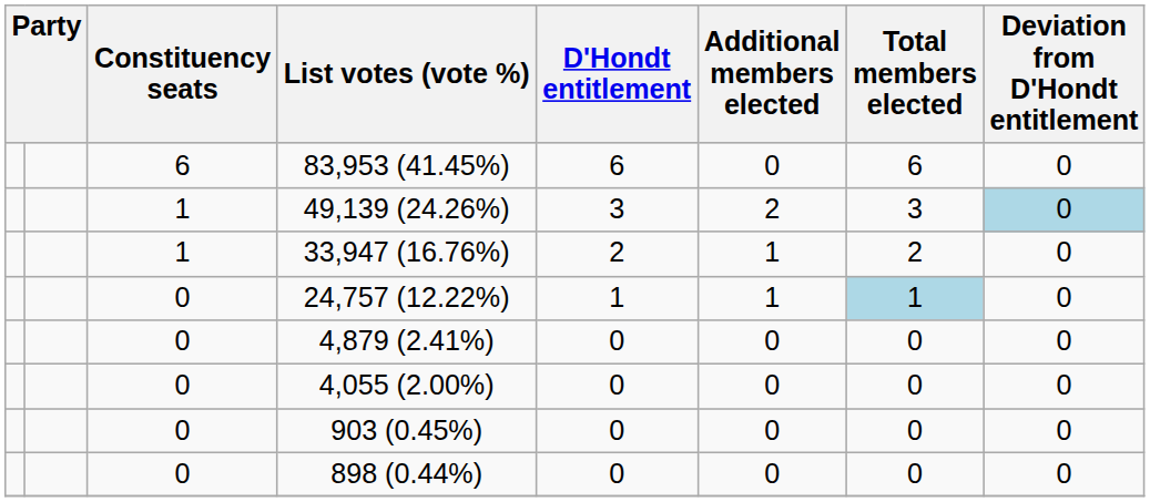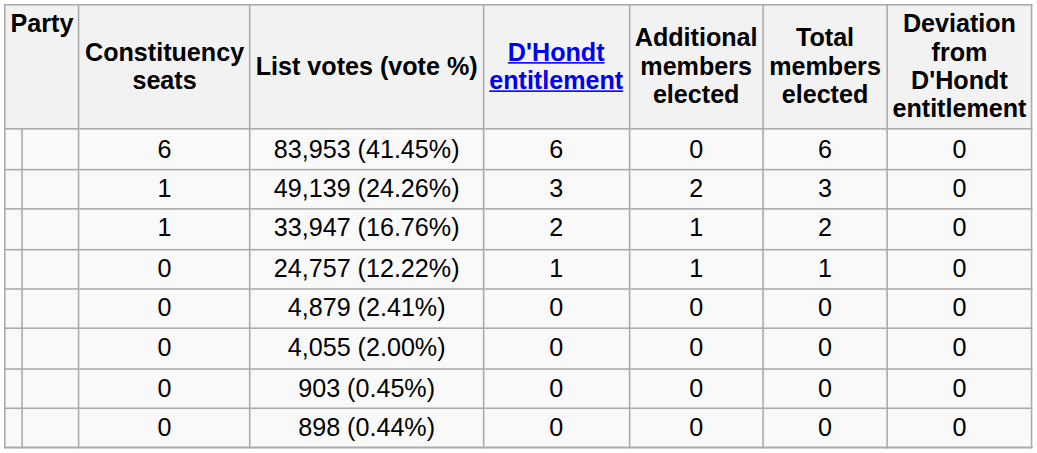49,139 (24.26%) | Deviation from D'Hondt entitlement: lightblue background -> no background
24,757 (12.22%) | Total members elected: lightblue background -> no background
